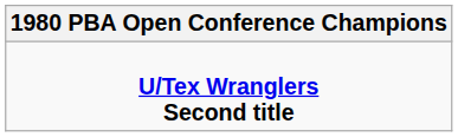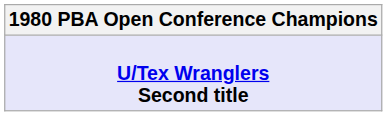row 2 | column 1: no background -> lavender background
